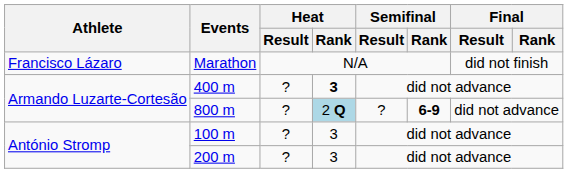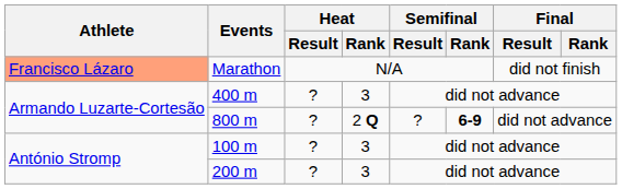Marathon | Athlete: no background -> lightsalmon background
400 m | Heat / Rank: bold -> normal
800 m | Heat / Rank: lightblue background -> no background
